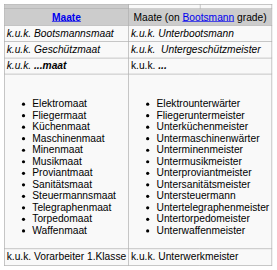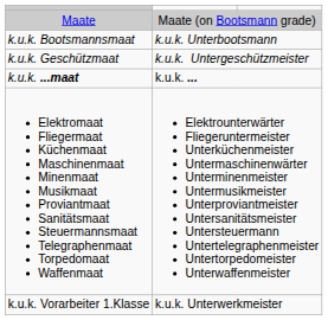Maate | column 1: bold -> normal
